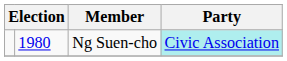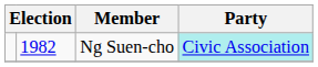Ng Suen-cho | column 2: 1980 -> 1982
